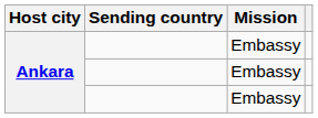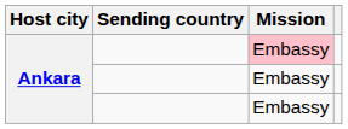row 2 | Mission: no background -> pink background
